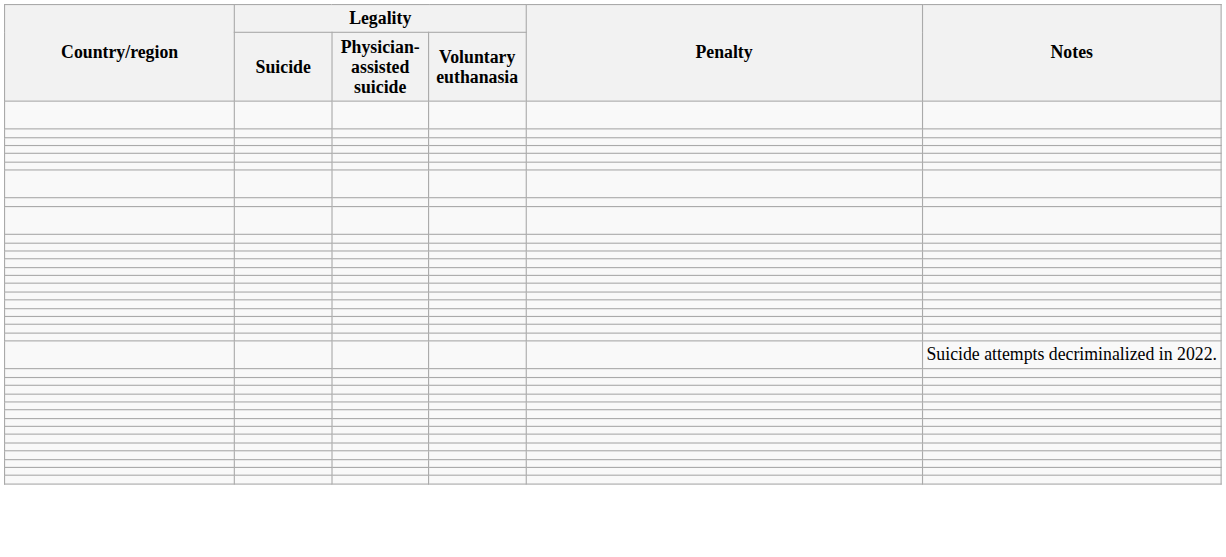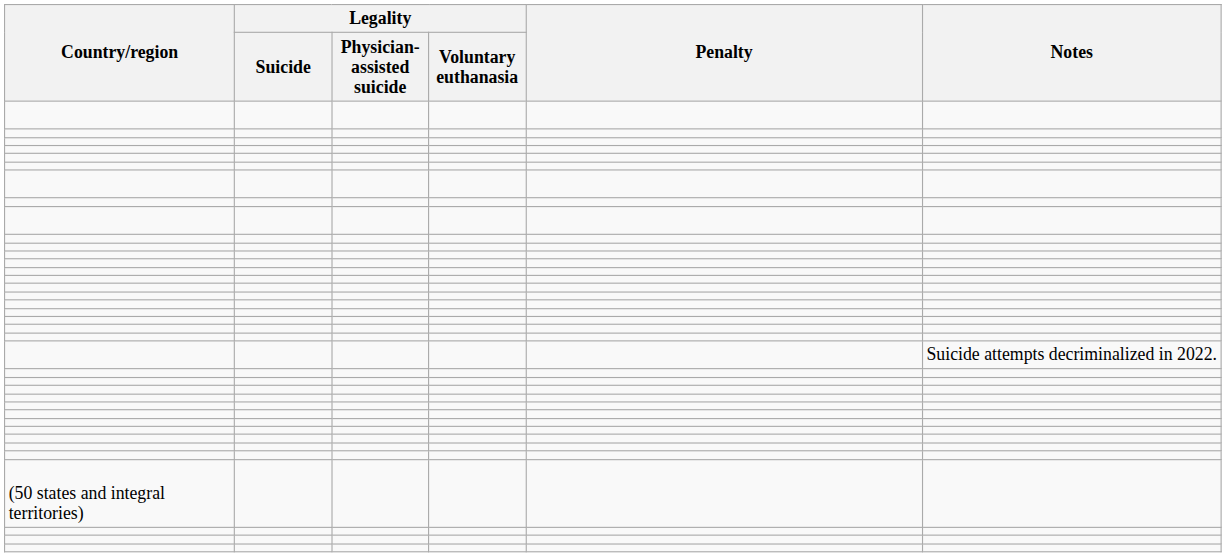+ row: (50 states and integral territories)
